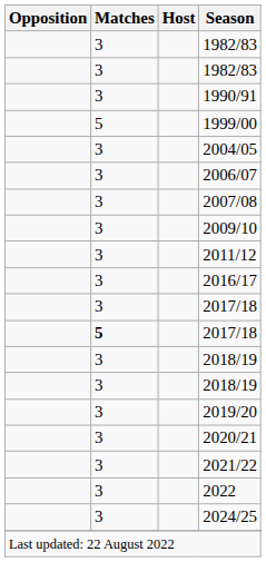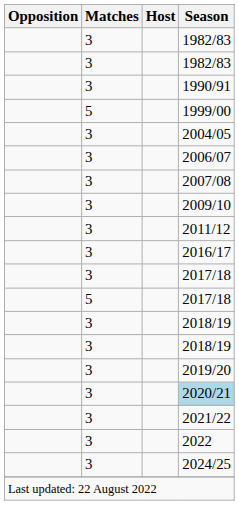5 / 2017/18 | Matches: bold -> normal
2020/21 | Season: no background -> lightblue background
